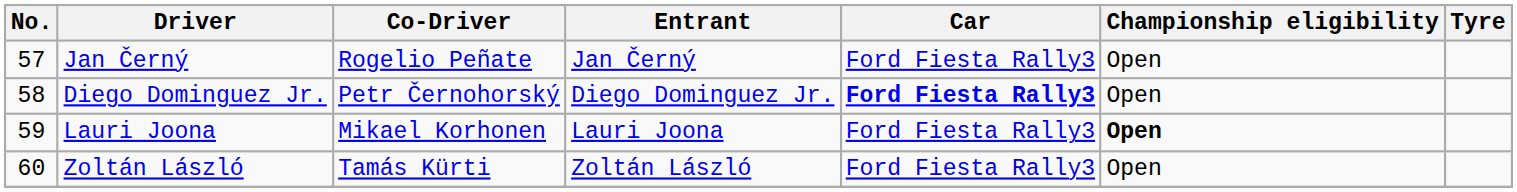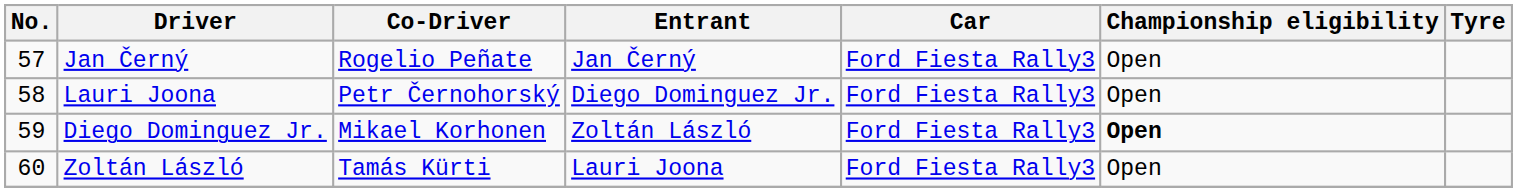row 3 | Driver: Diego Dominguez Jr. -> Lauri Joona
row 3 | Car: bold -> normal
row 4 | Driver: Lauri Joona -> Diego Dominguez Jr.
row 4 | Entrant: Lauri Joona -> Zoltán László
row 5 | Entrant: Zoltán László -> Lauri Joona
